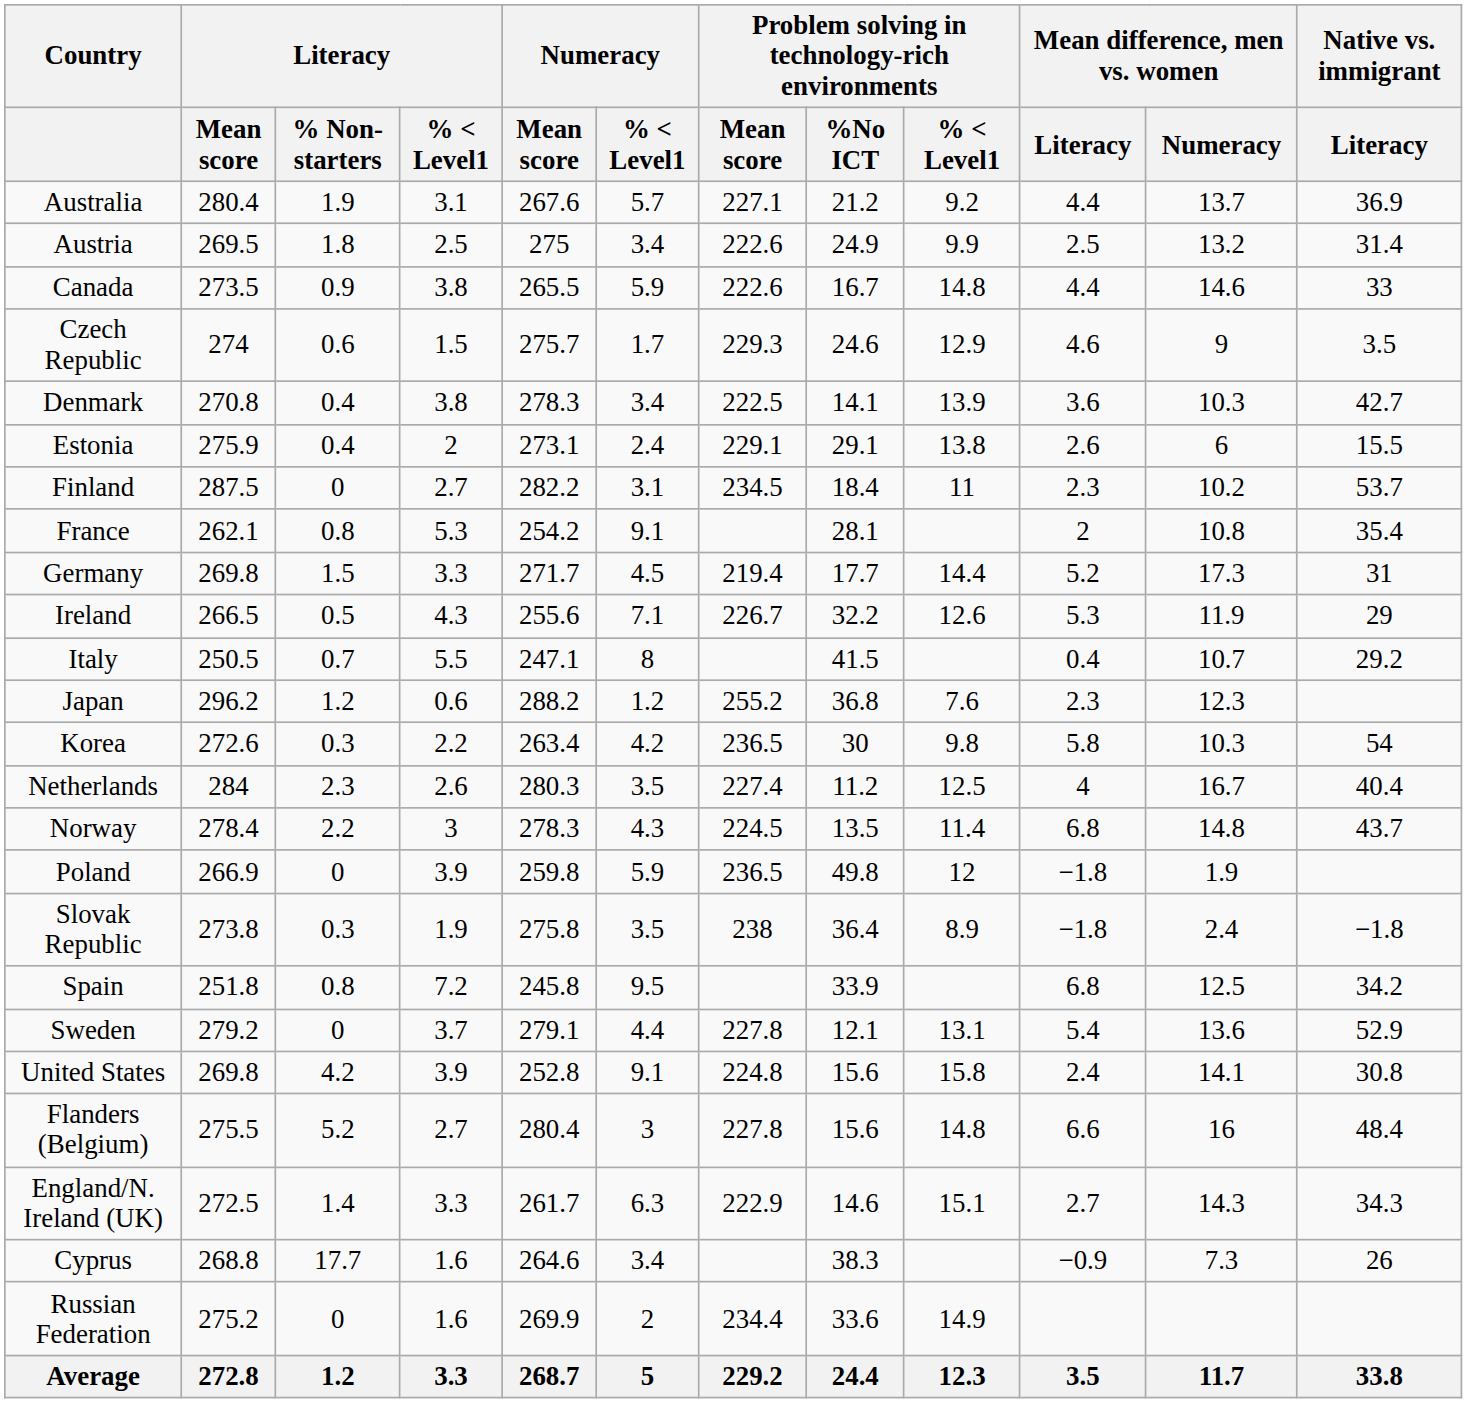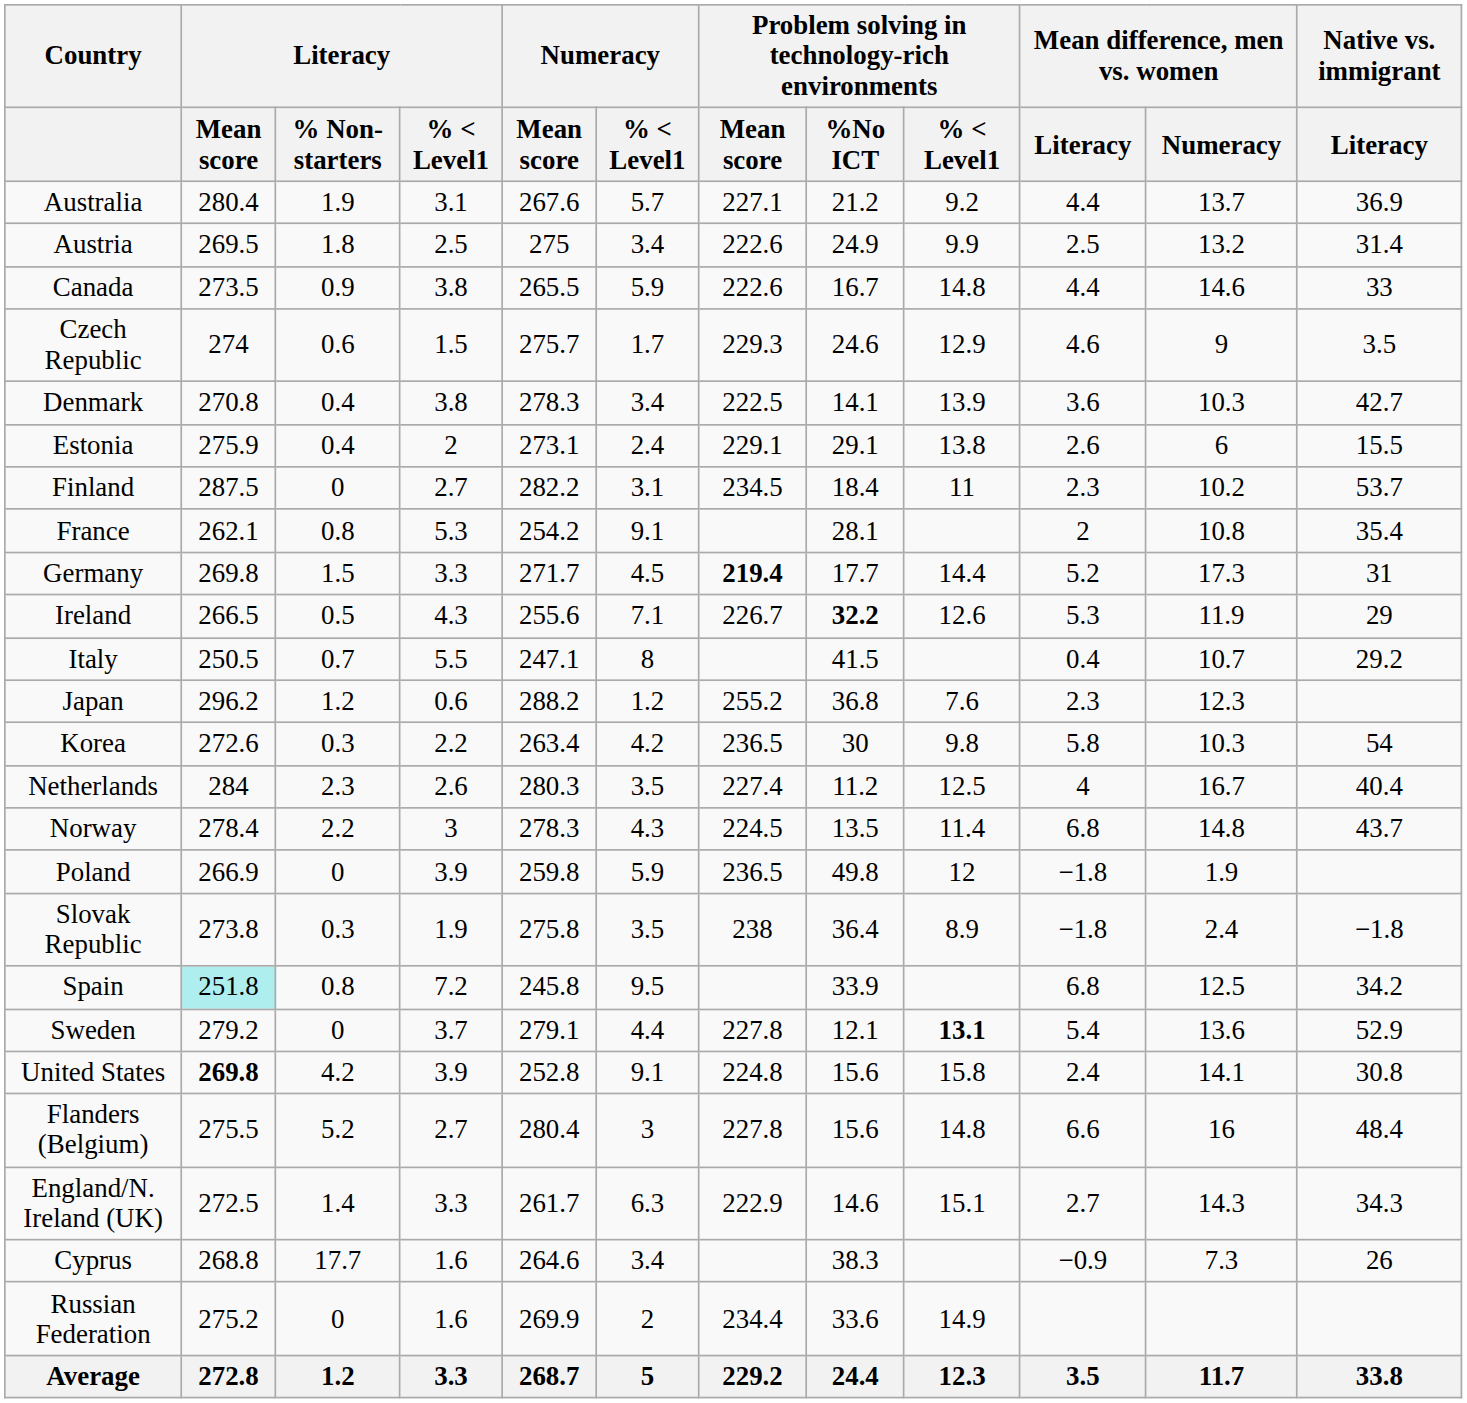Germany | Problem solving in technology-rich environments / Mean score: normal -> bold
Ireland | Problem solving in technology-rich environments / %No ICT: normal -> bold
Spain | Literacy / Mean score: no background -> paleturquoise background
Sweden | Problem solving in technology-rich environments / % < Level1: normal -> bold
United States | Literacy / Mean score: normal -> bold
